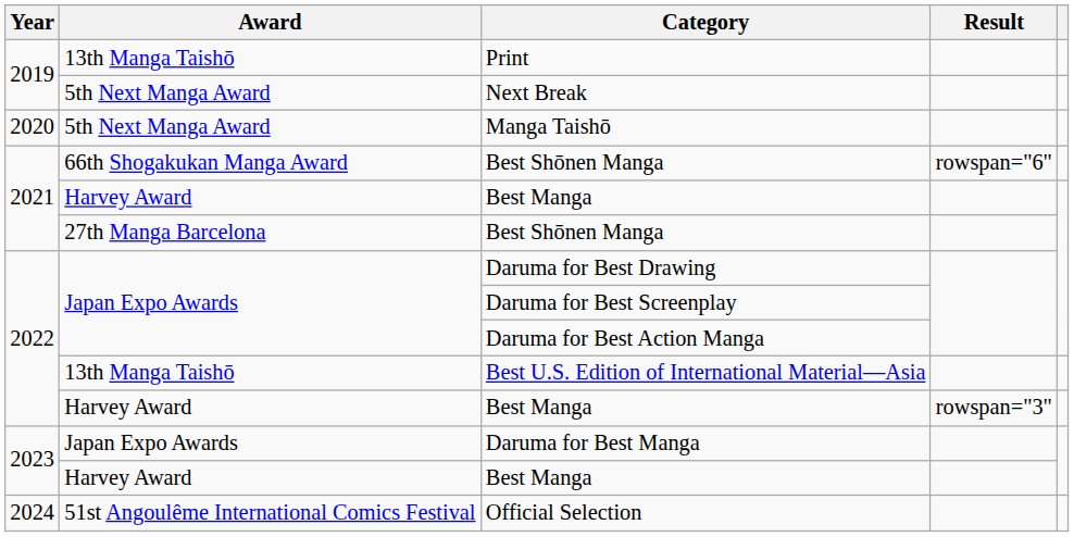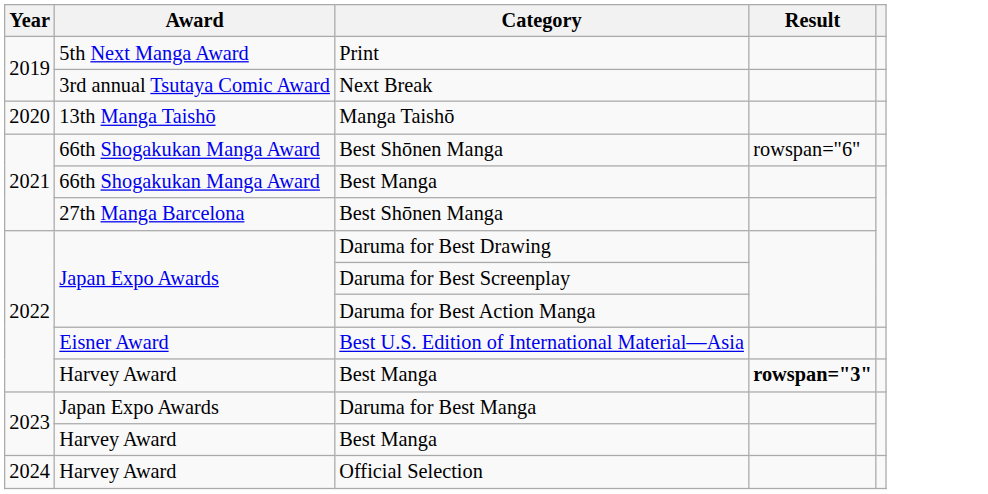Print | Award: 13th Manga Taishō -> 5th Next Manga Award
Next Break | Award: 5th Next Manga Award -> 3rd annual Tsutaya Comic Award
Manga Taishō | Award: 5th Next Manga Award -> 13th Manga Taishō
2021 / Best Manga | Award: Harvey Award -> 66th Shogakukan Manga Award
Best U.S. Edition of International Material—Asia | Award: 13th Manga Taishō -> Eisner Award
2022 / Best Manga | Result: normal -> bold
Official Selection | Award: 51st Angoulême International Comics Festival -> Harvey Award
